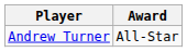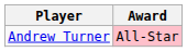row 2 | Award: no background -> pink background
